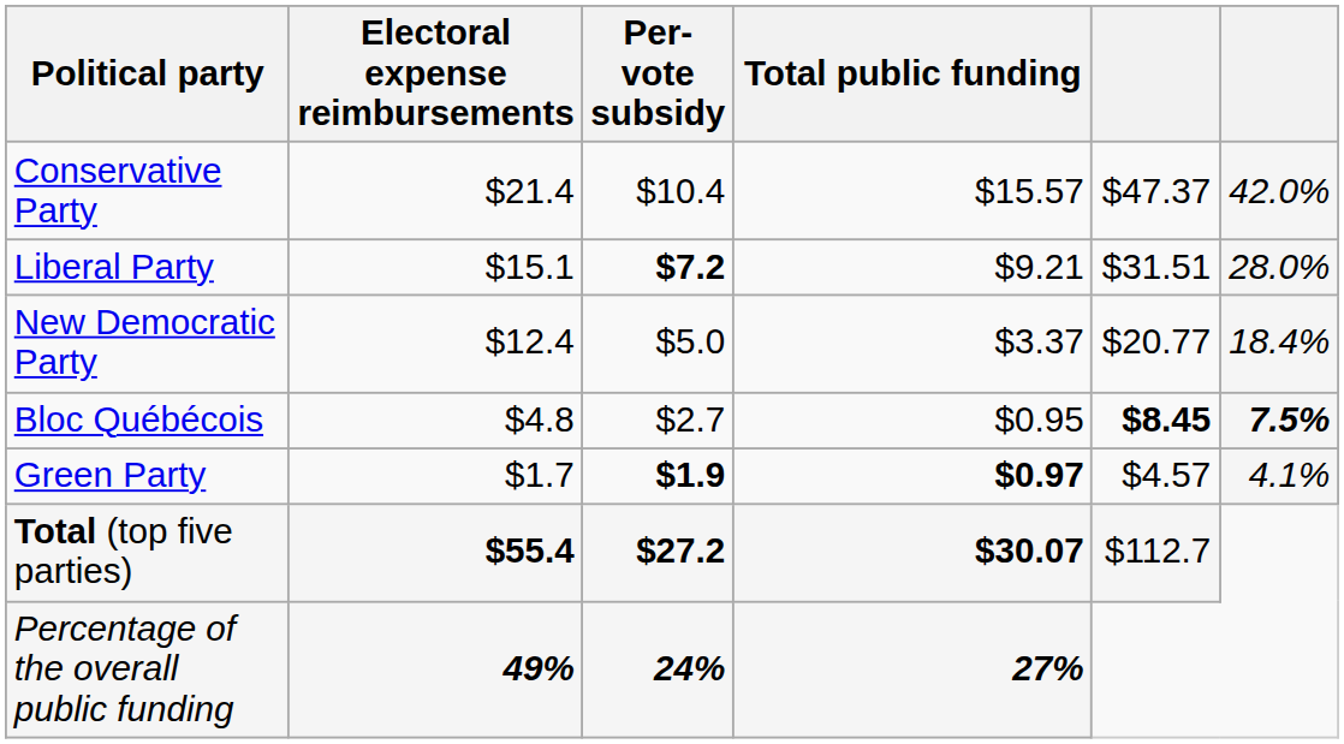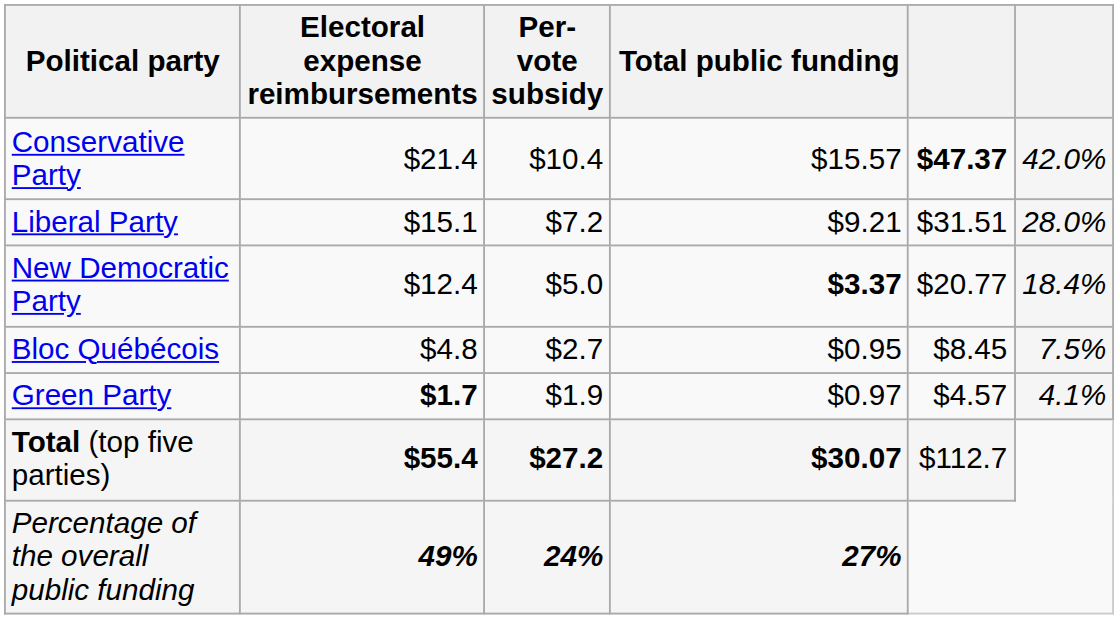Conservative Party | column 5: normal -> bold
Liberal Party | Per-vote subsidy: bold -> normal
New Democratic Party | Total public funding: normal -> bold
Bloc Québécois | column 5: bold -> normal
Bloc Québécois | column 6: bold -> normal
Green Party | Electoral expense reimbursements: normal -> bold
Green Party | Per-vote subsidy: bold -> normal
Green Party | Total public funding: bold -> normal
